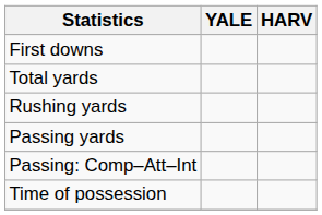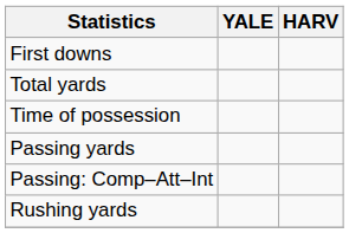rows swapped: Rushing yards <-> Time of possession
